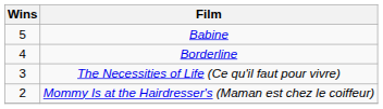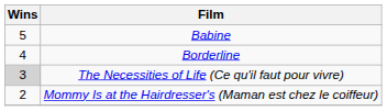The Necessities of Life (Ce qu'il faut pour vivre) | Wins: no background -> lightgrey background
